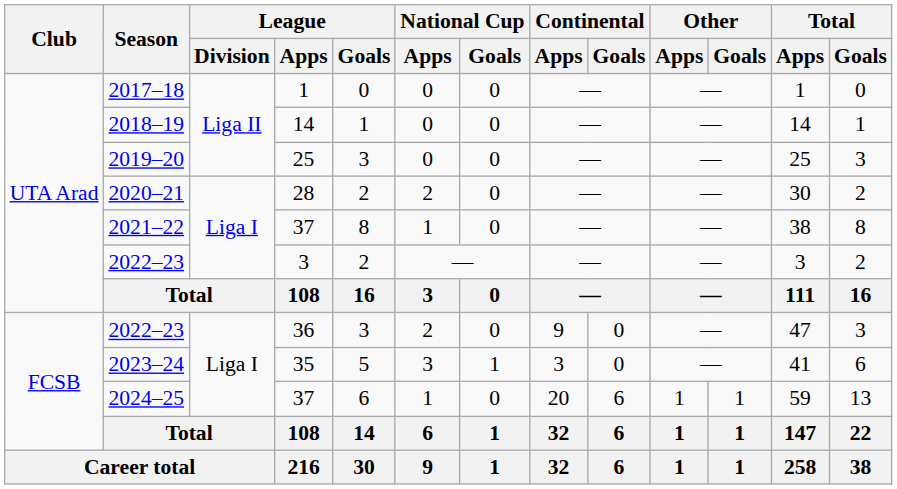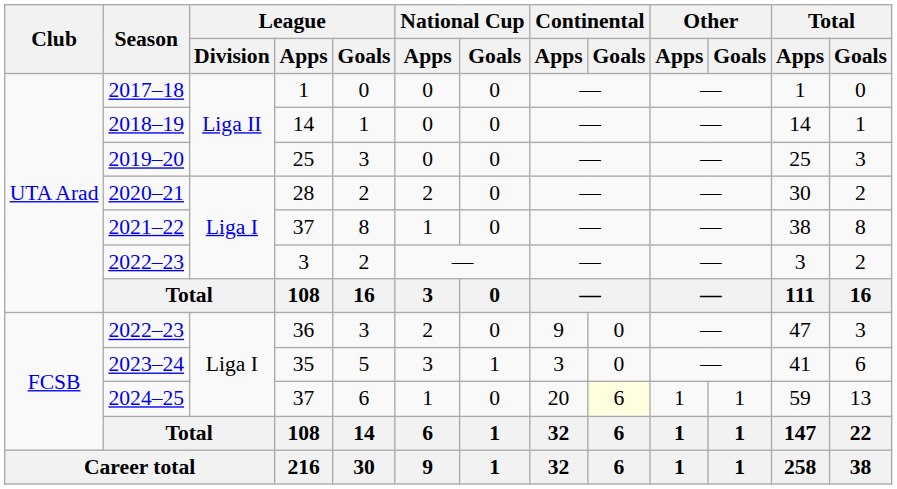2024–25 | Continental / Goals: no background -> lightyellow background
